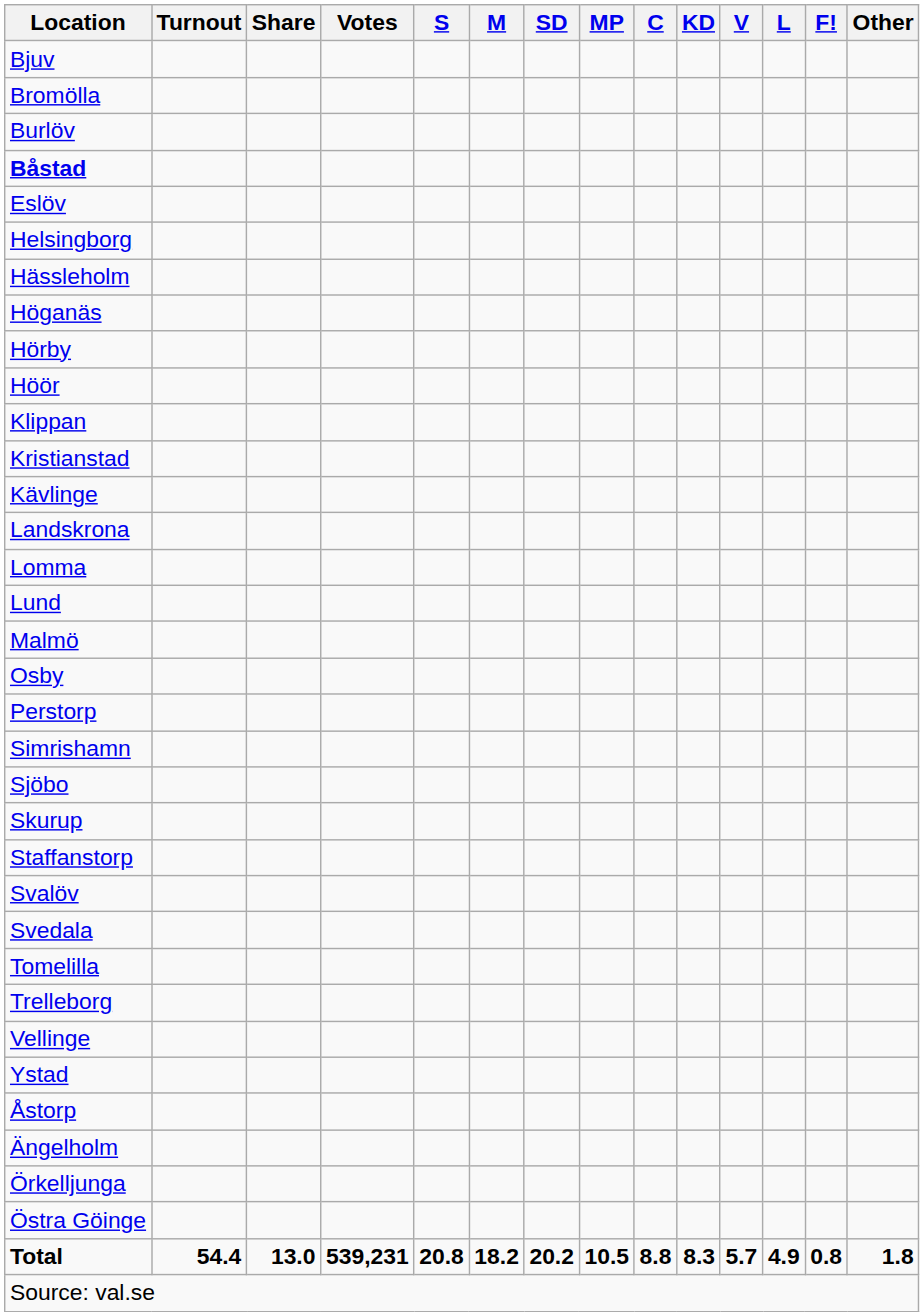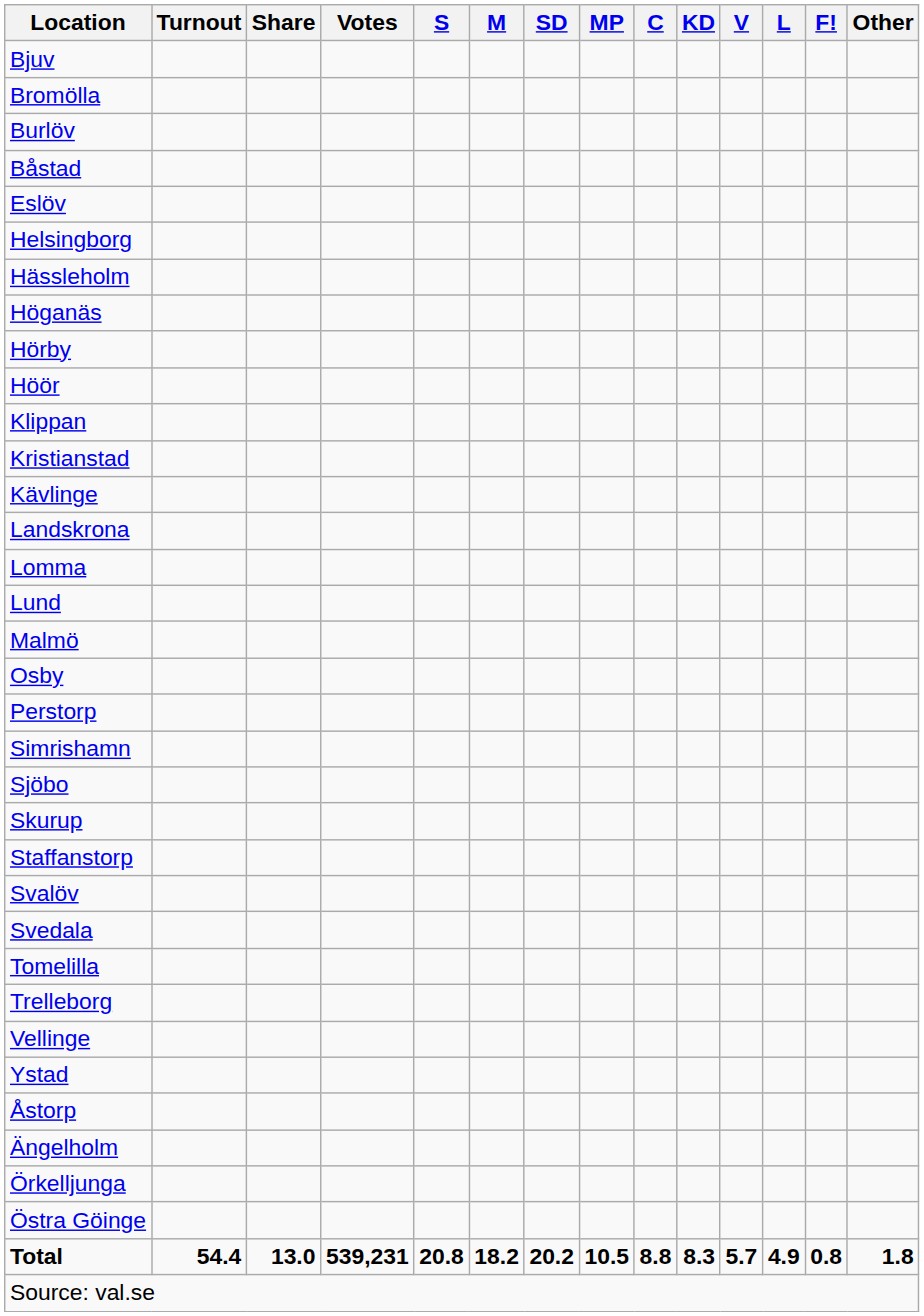Båstad | Location: bold -> normal
